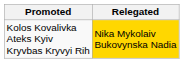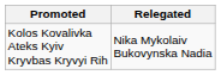Kolos Kovalivka Ateks Kyiv Kryvbas Kryvyi Rih | Relegated: gold background -> no background
